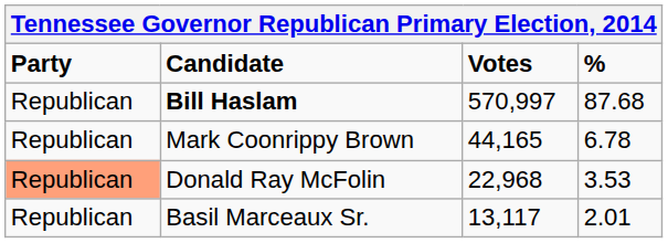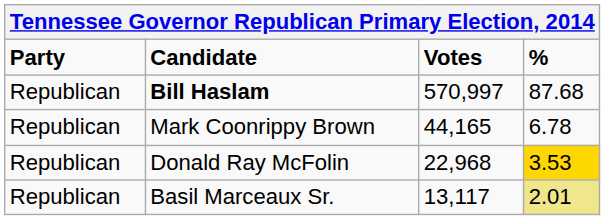Donald Ray McFolin | Party: lightsalmon background -> no background
Donald Ray McFolin | %: no background -> gold background
Basil Marceaux Sr. | %: no background -> khaki background
